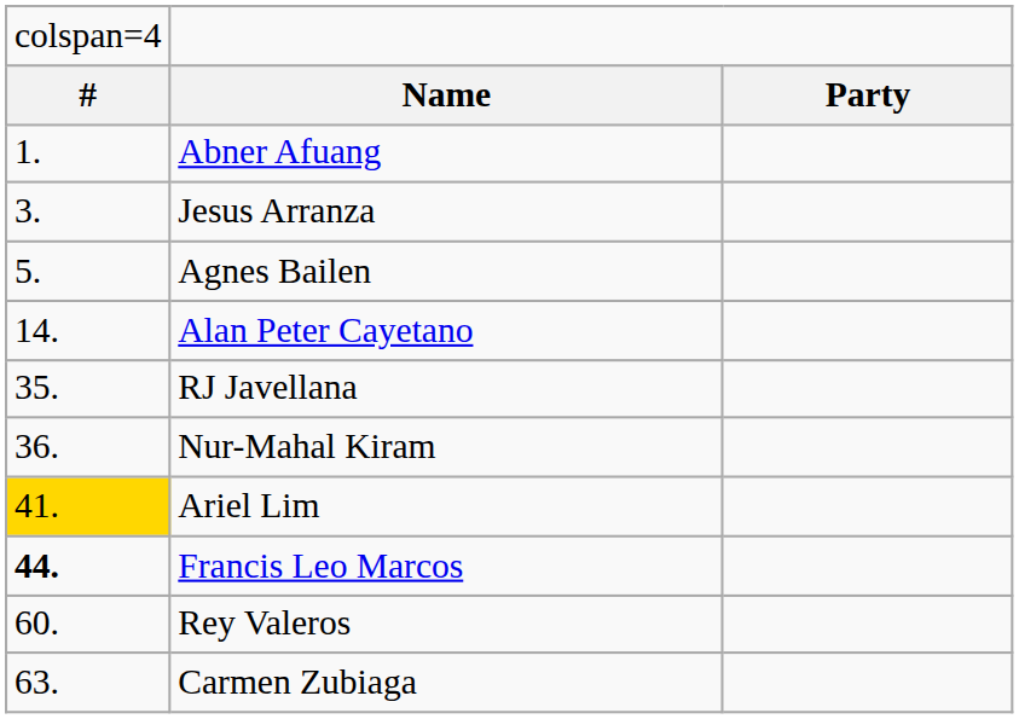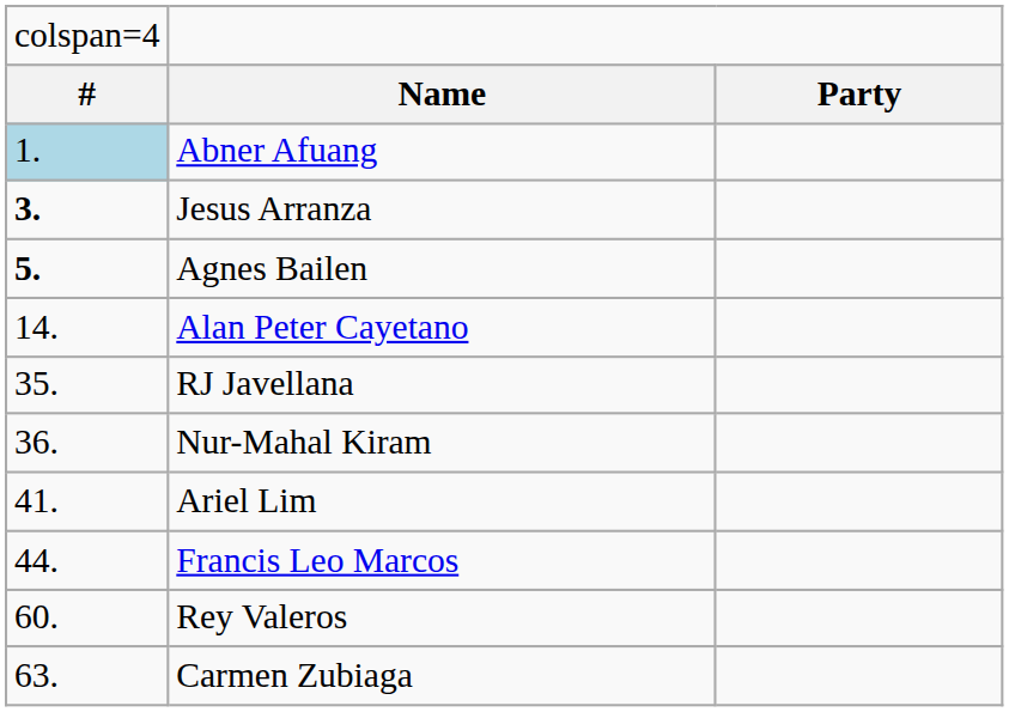Abner Afuang | column 1: no background -> lightblue background
Jesus Arranza | column 1: normal -> bold
Agnes Bailen | column 1: normal -> bold
Ariel Lim | column 1: gold background -> no background
Francis Leo Marcos | column 1: bold -> normal
